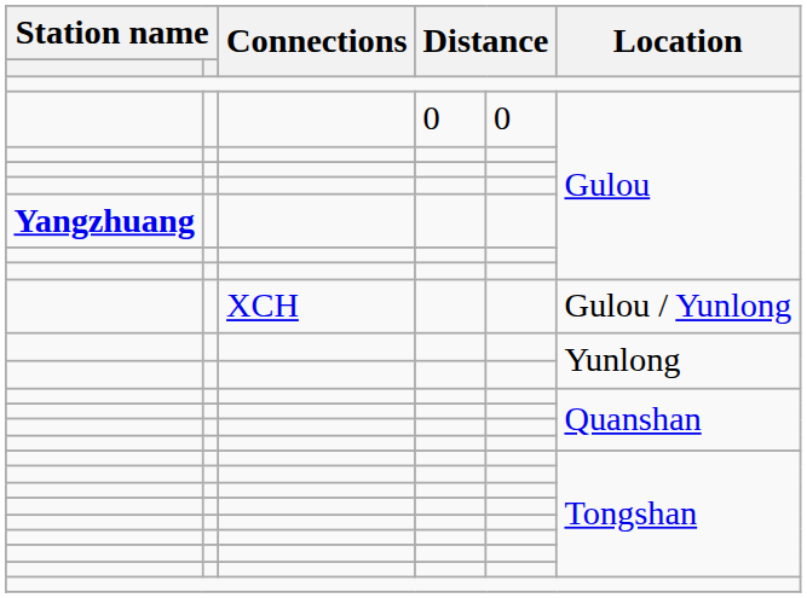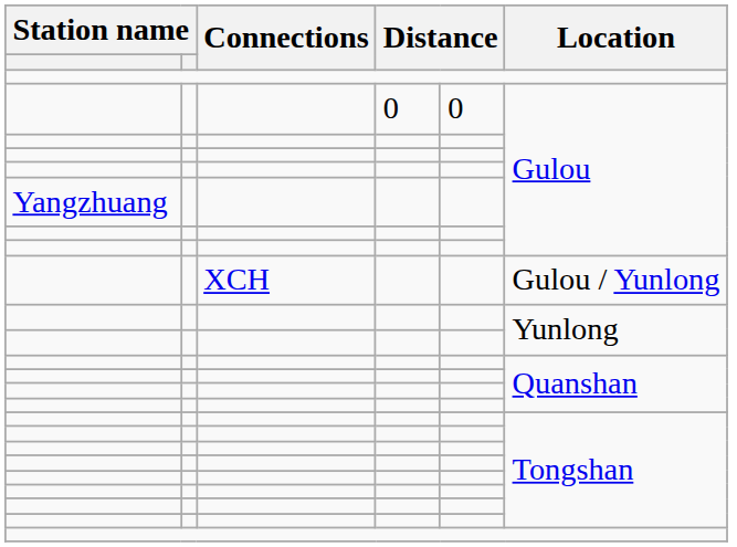Yangzhuang | column 1: bold -> normal
